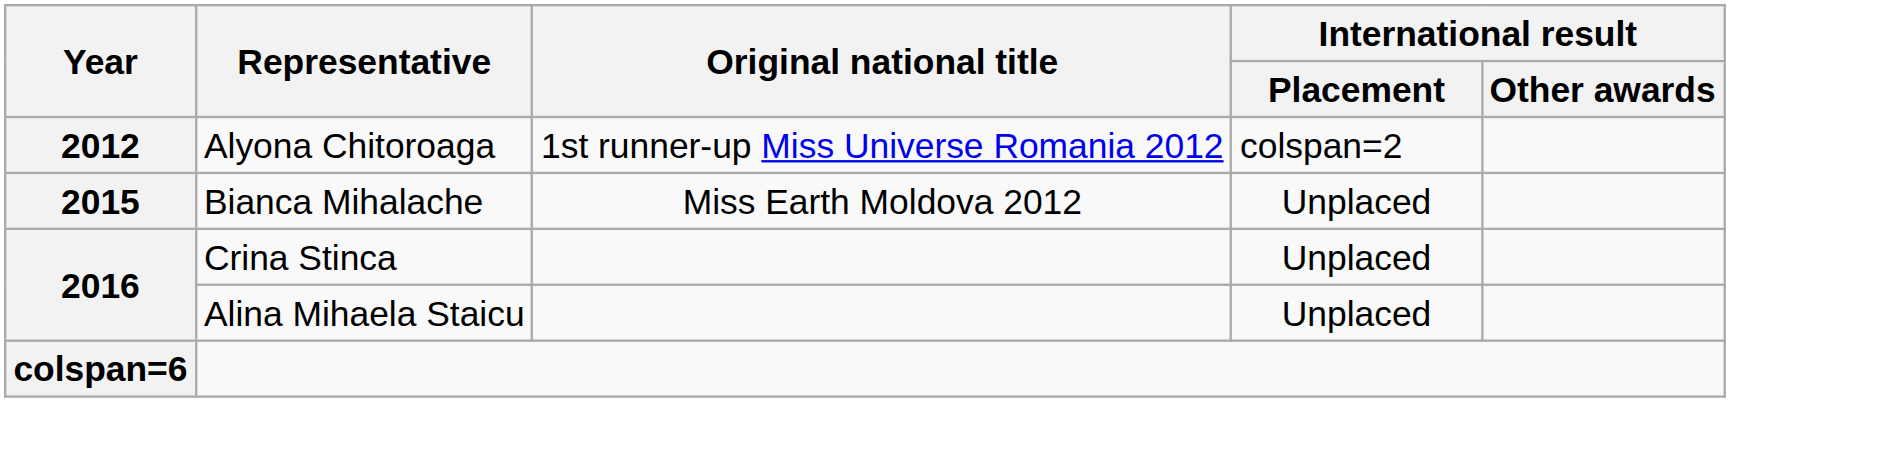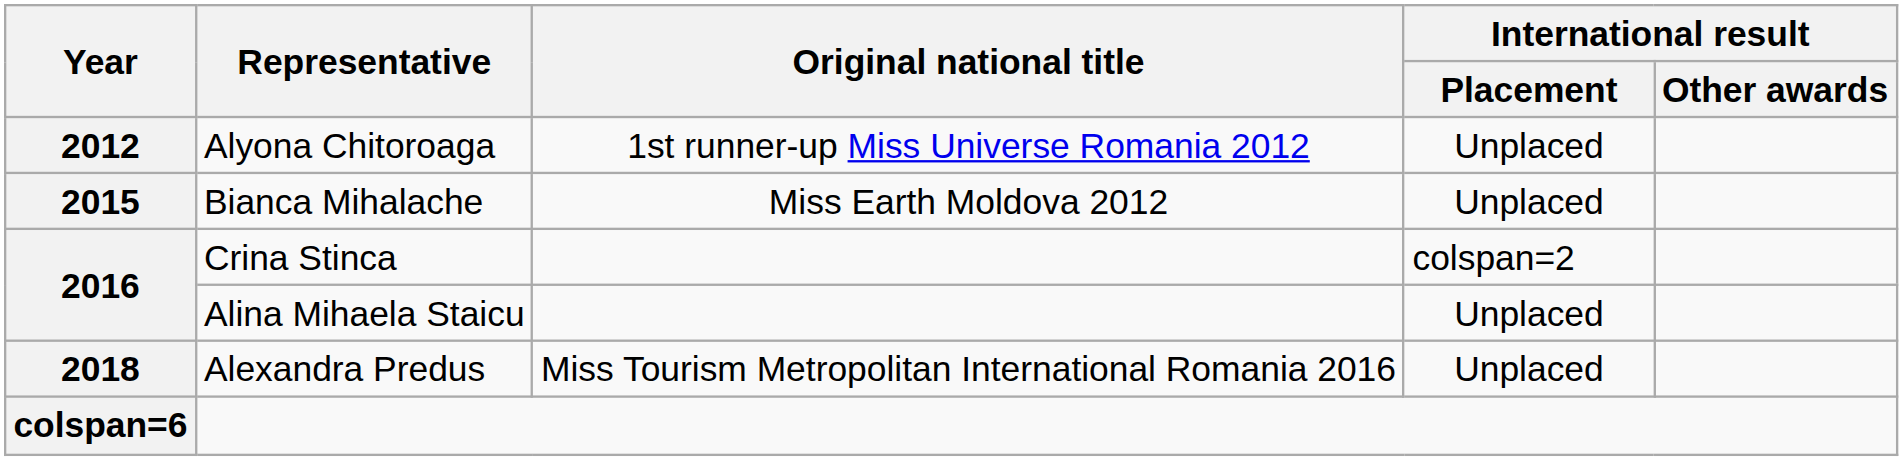Alyona Chitoroaga | International result / Placement: colspan=2 -> Unplaced
Crina Stinca | International result / Placement: Unplaced -> colspan=2
+ row: 2018 | Alexandra Predus | Miss Tourism Metropolitan International Romania 2016 | Unplaced
